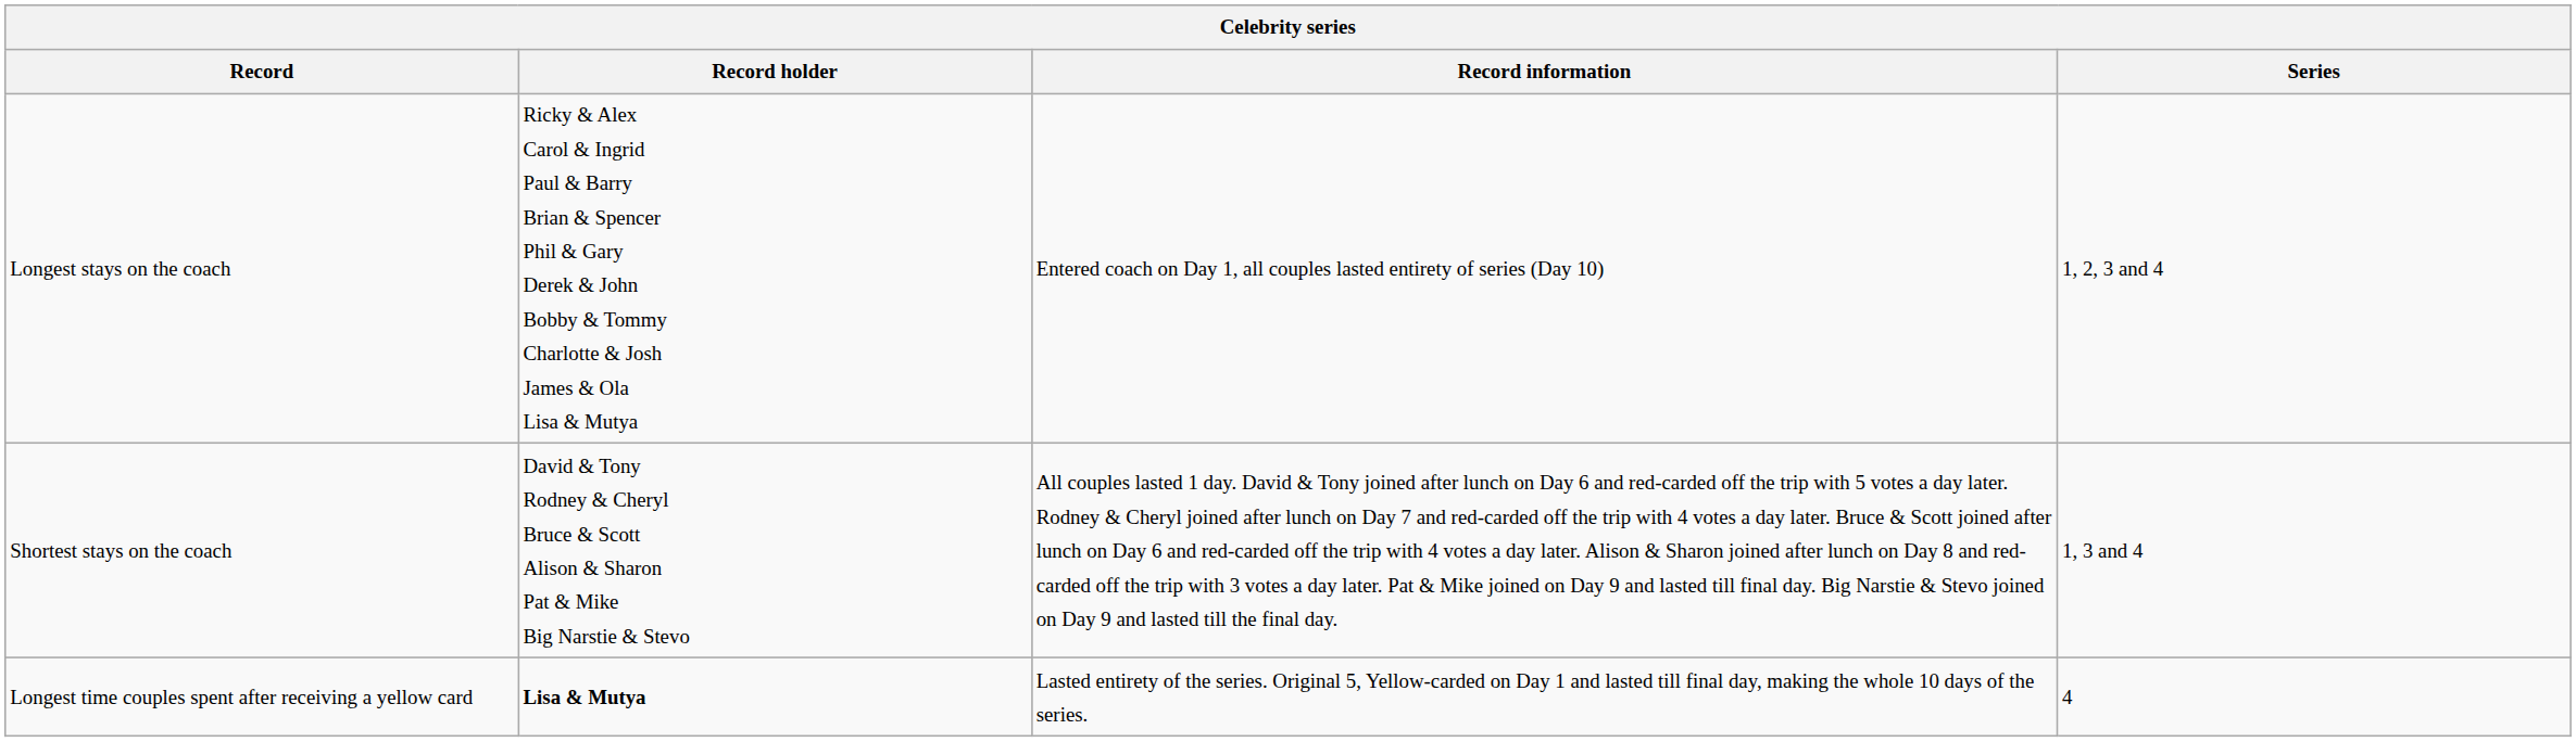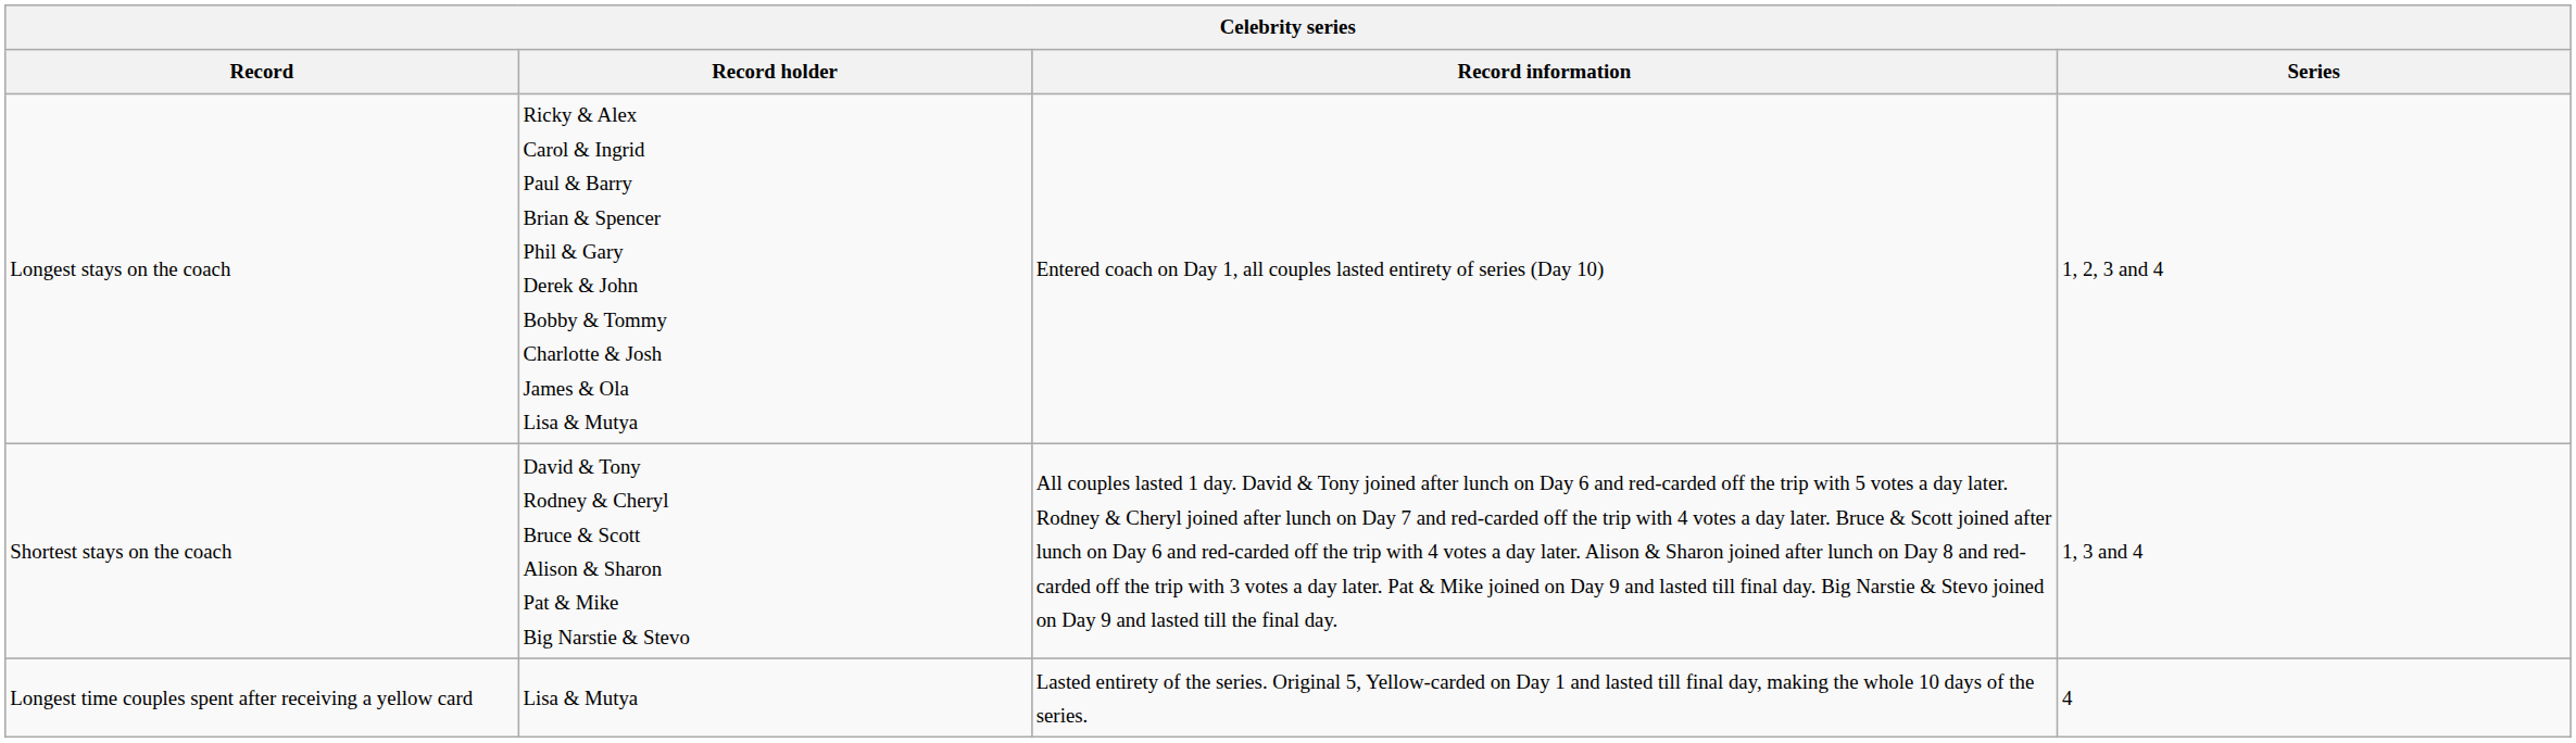Longest time couples spent after receiving a yellow card | Record holder: bold -> normal
